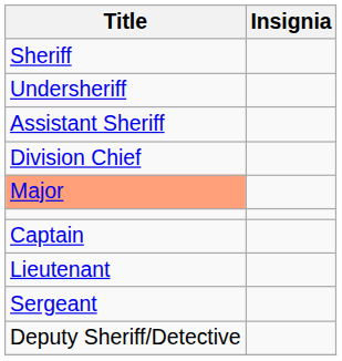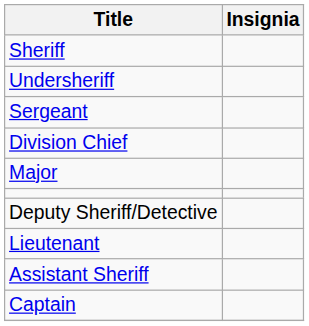row 4 | Title: Assistant Sheriff -> Sergeant
row 6 | Title: lightsalmon background -> no background
row 8 | Title: Captain -> Deputy Sheriff/Detective
row 10 | Title: Sergeant -> Assistant Sheriff
row 11 | Title: Deputy Sheriff/Detective -> Captain
